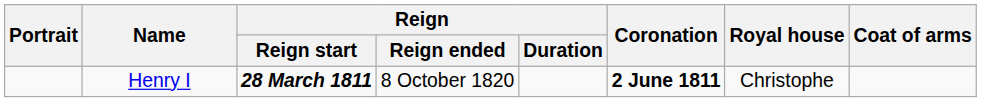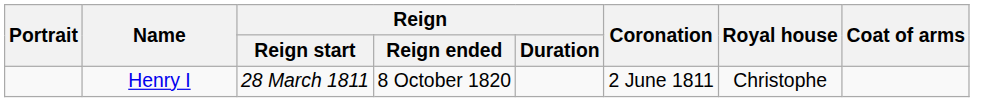Henry I | Reign / Reign start: bold -> normal
Henry I | Coronation: bold -> normal
